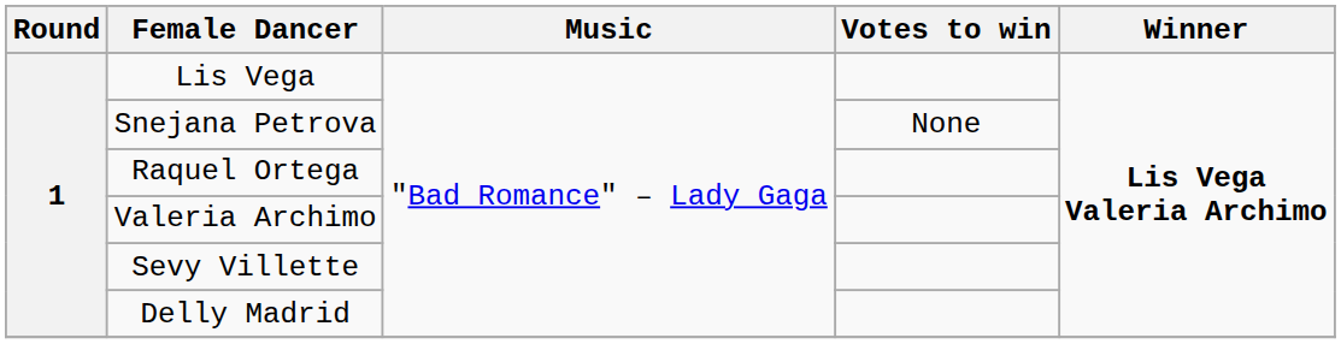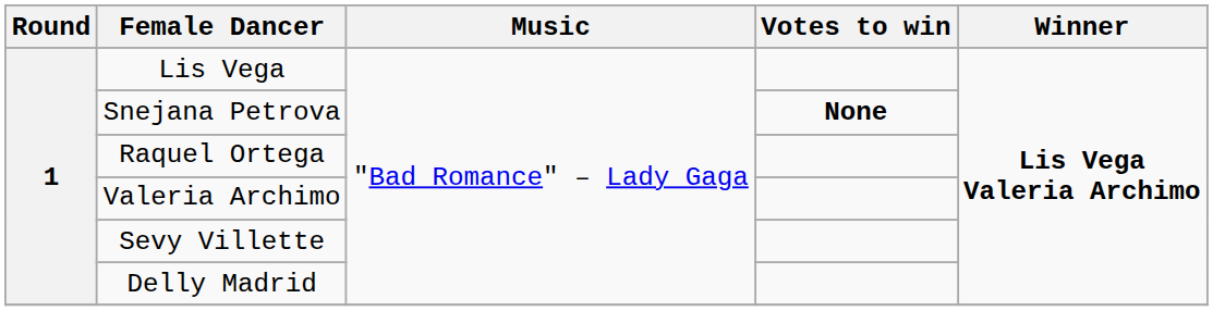Snejana Petrova | Votes to win: normal -> bold
